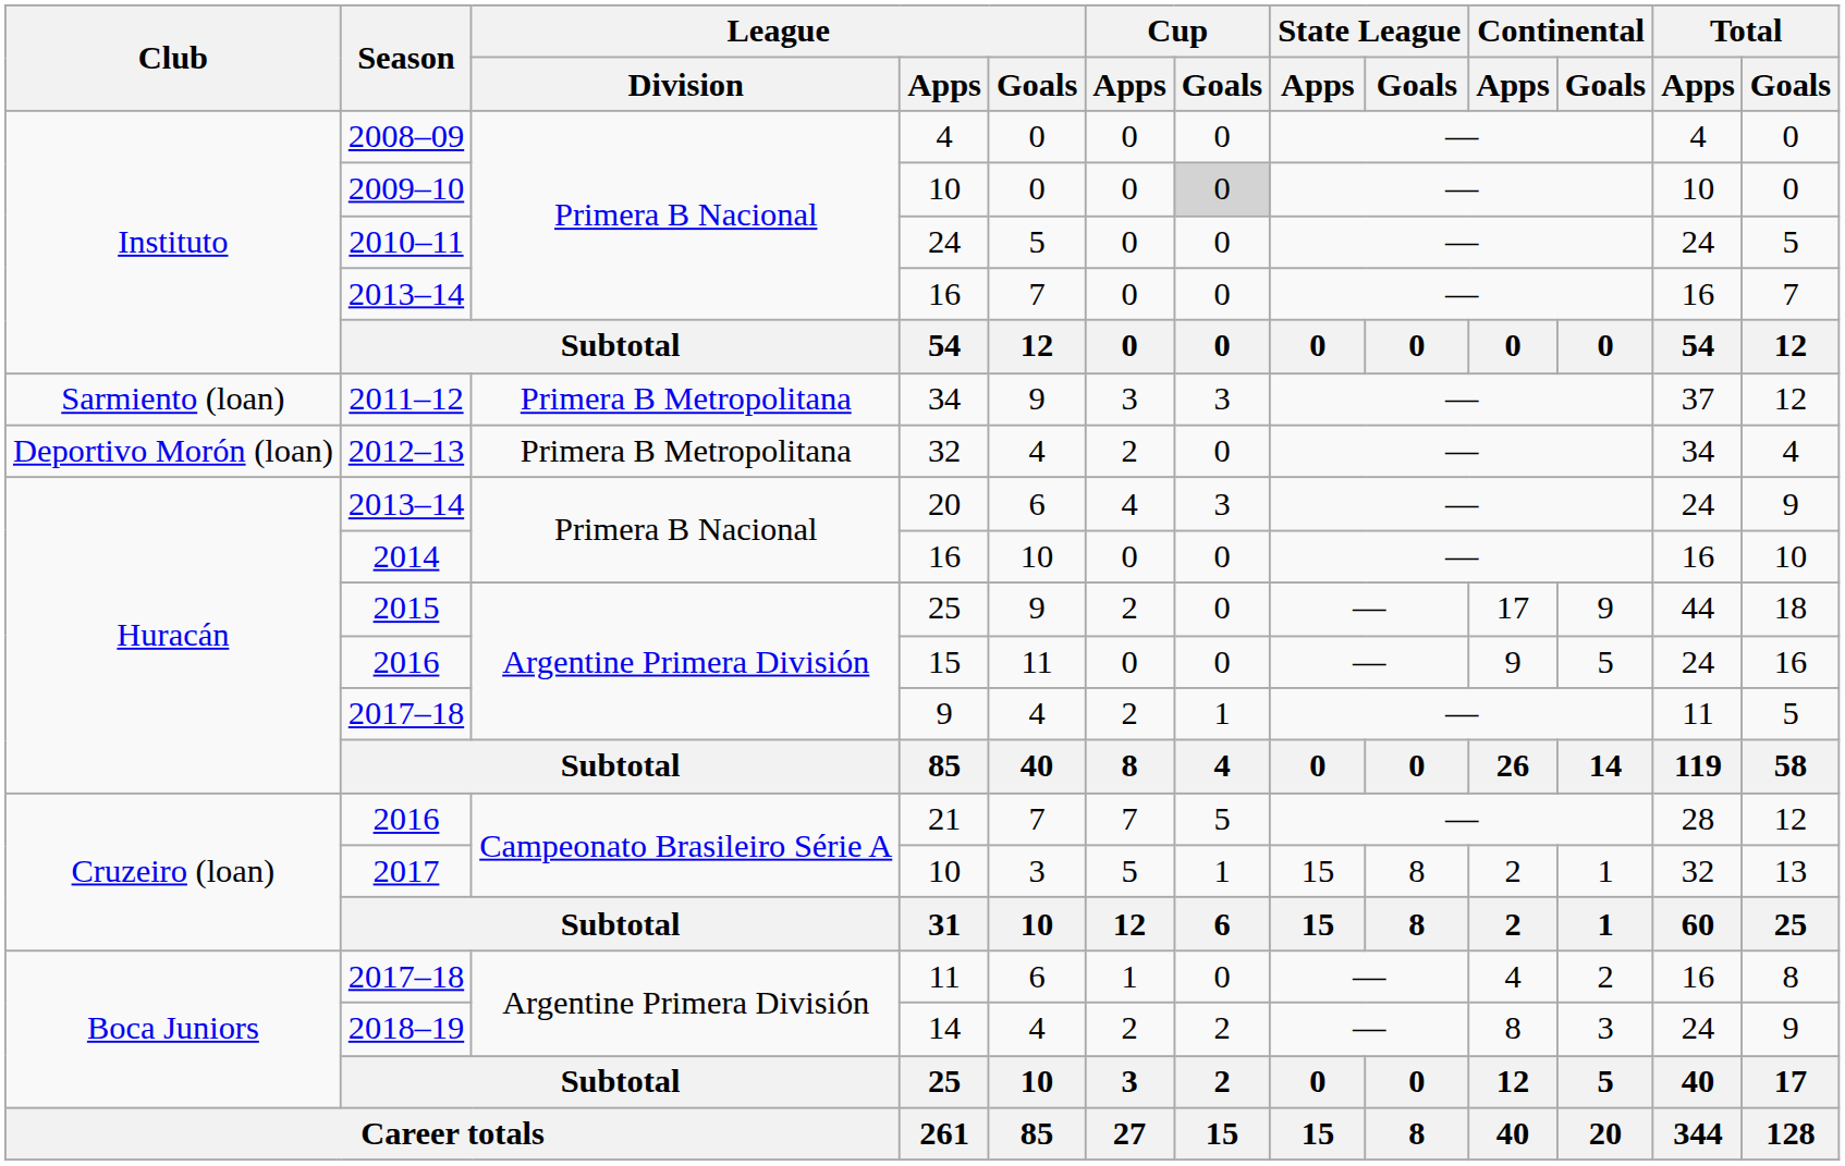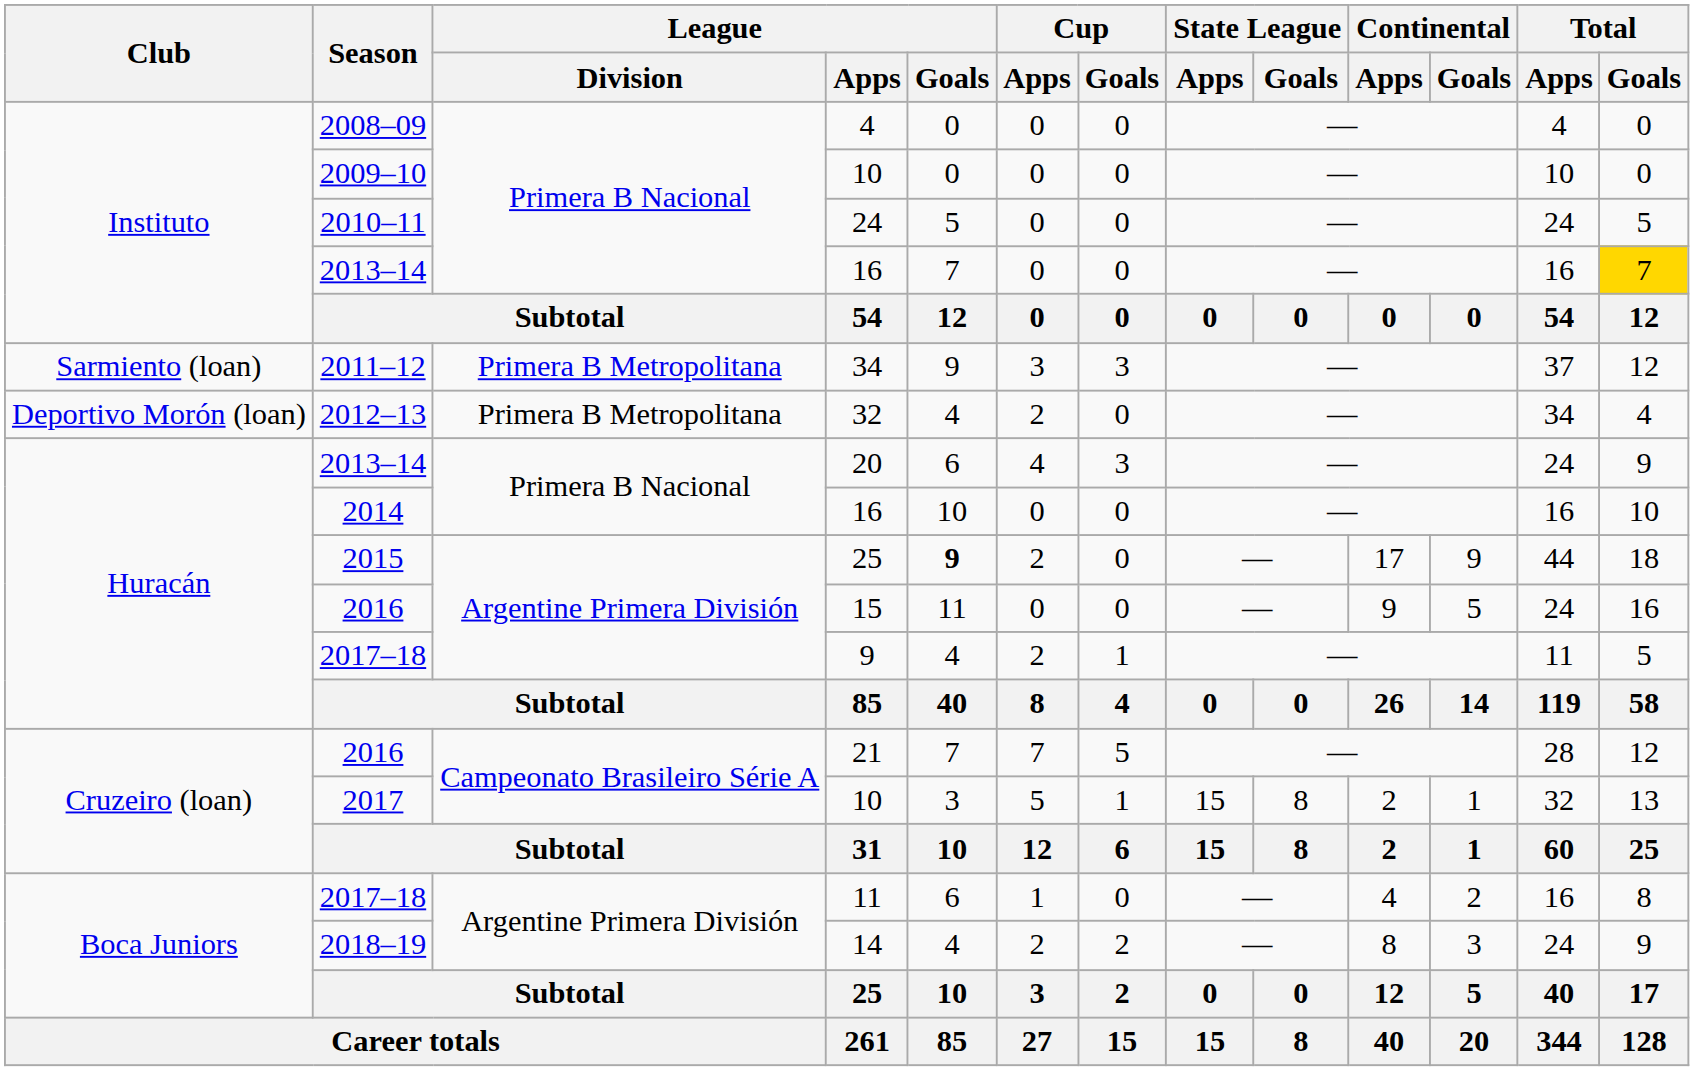2009–10 / 10 | Cup / Goals: lightgrey background -> no background
2013–14 / 16 | Total / Goals: no background -> gold background
2015 / 25 | League / Goals: normal -> bold
